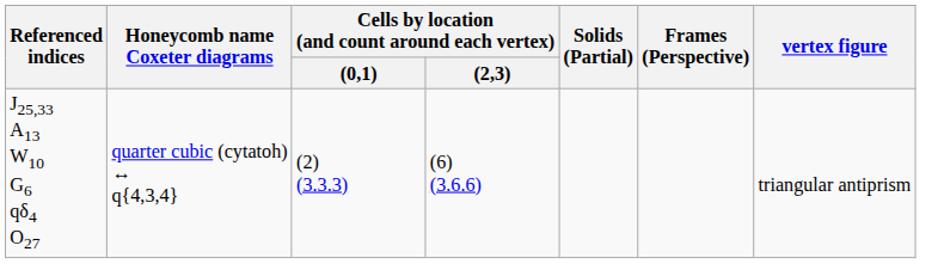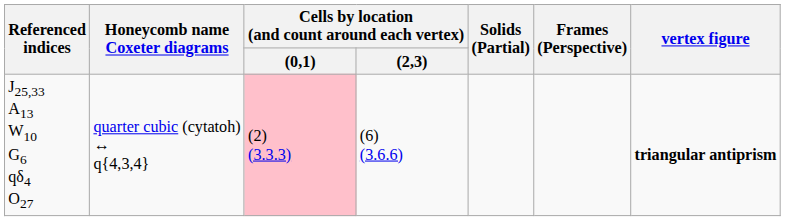J25,33 A13 W10 G6 qδ4 O27 | Cells by location (and count around each vertex) / (0,1): no background -> pink background
J25,33 A13 W10 G6 qδ4 O27 | vertex figure: normal -> bold
